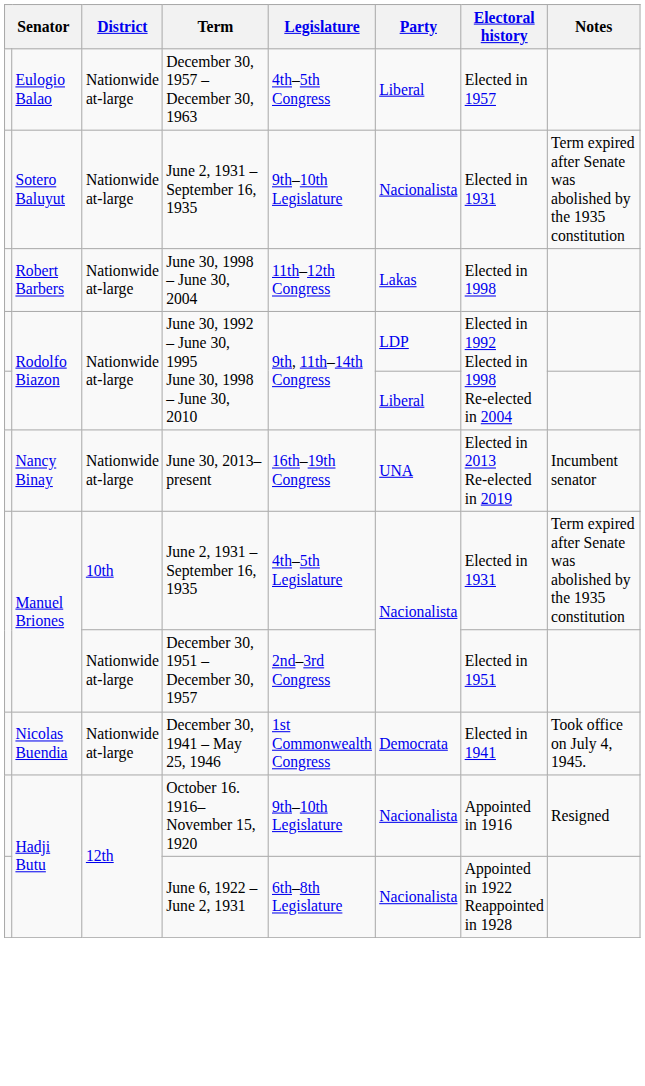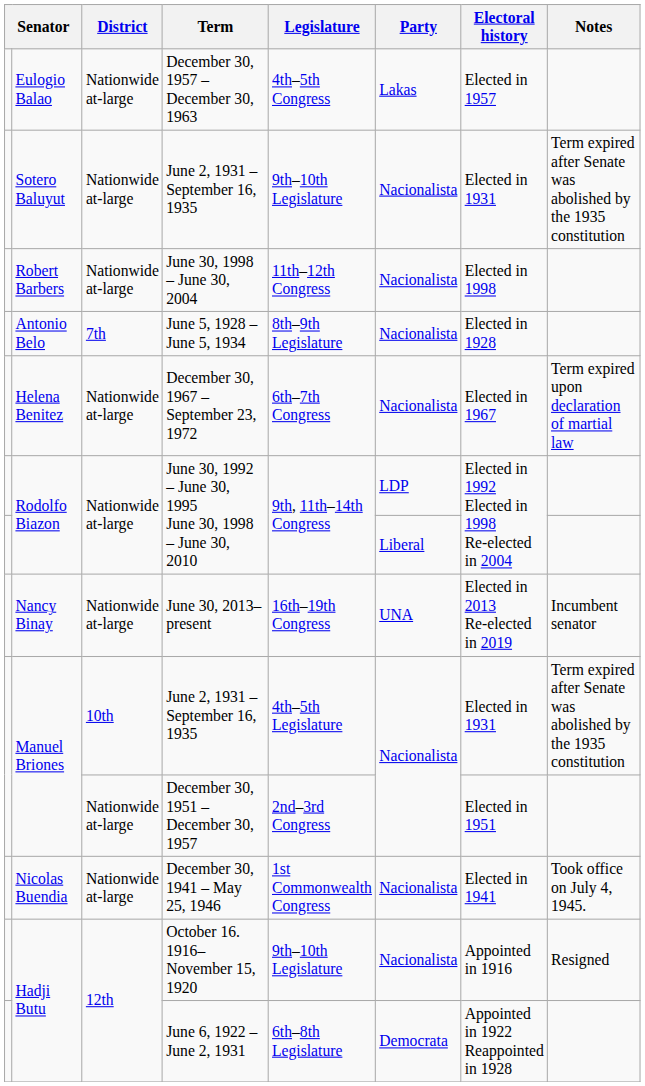December 30, 1957 – December 30, 1963 | Party: Liberal -> Lakas
June 30, 1998 – June 30, 2004 | Party: Lakas -> Nacionalista
+ row: Antonio Belo | 7th | June 5, 1928 – June 5, 1934 | 8th–9th Legislature | Nacionalista | Elected in 1928
+ row: Helena Benitez | Nationwide at-large | December 30, 1967 – September 23, 1972 | 6th–7th Congress | Nacionalista | Elected in 1967 | Term expired upon declaration of martial law
December 30, 1941 – May 25, 1946 | Party: Democrata -> Nacionalista
June 6, 1922 – June 2, 1931 | Party: Nacionalista -> Democrata
